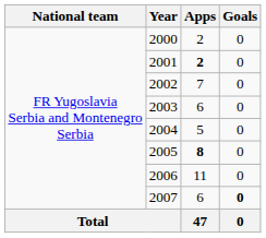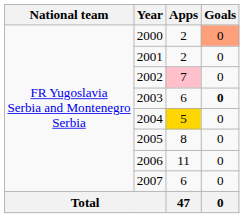2000 | Goals: no background -> lightsalmon background
2001 | Apps: bold -> normal
2002 | Apps: no background -> pink background
2003 | Goals: normal -> bold
2004 | Apps: no background -> gold background
2005 | Apps: bold -> normal
2007 | Goals: bold -> normal
